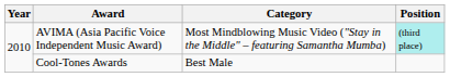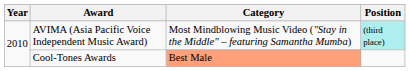Cool-Tones Awards | Category: no background -> lightsalmon background
